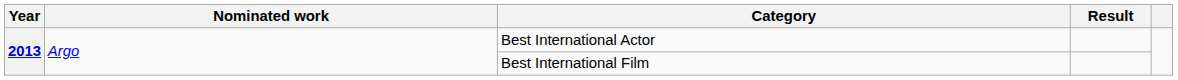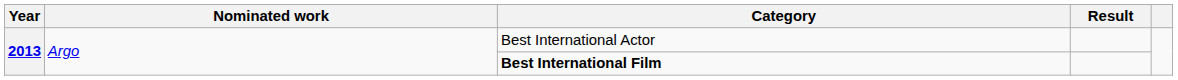Best International Film | Category: normal -> bold
